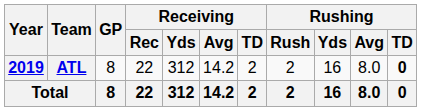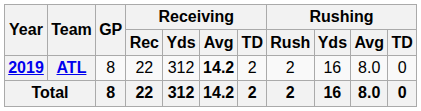ATL | Receiving / Avg: normal -> bold
ATL | Rushing / TD: bold -> normal
